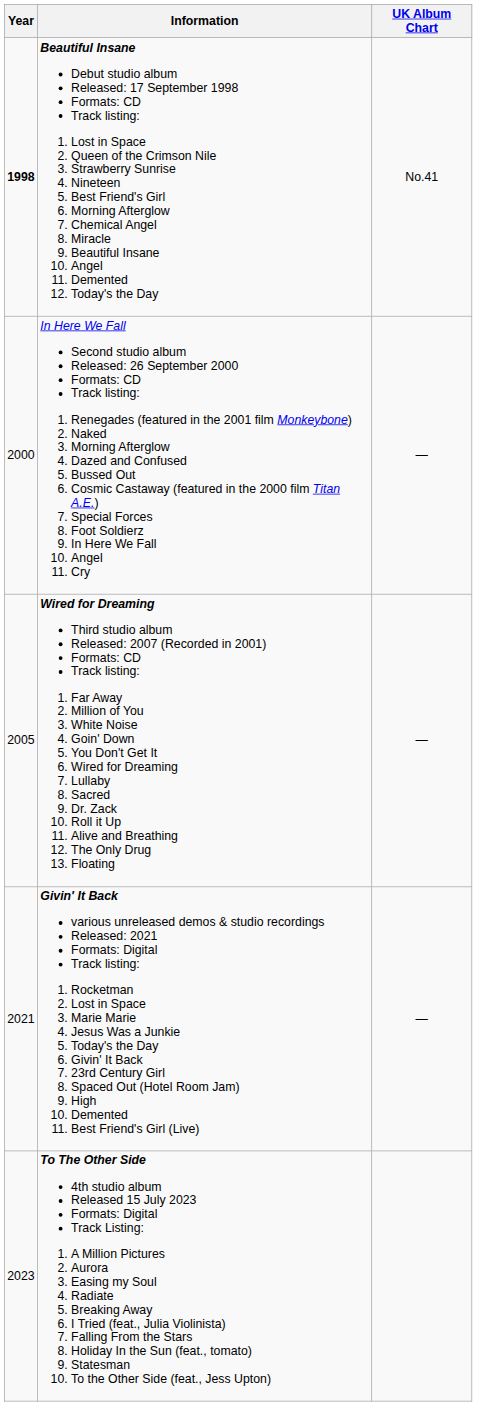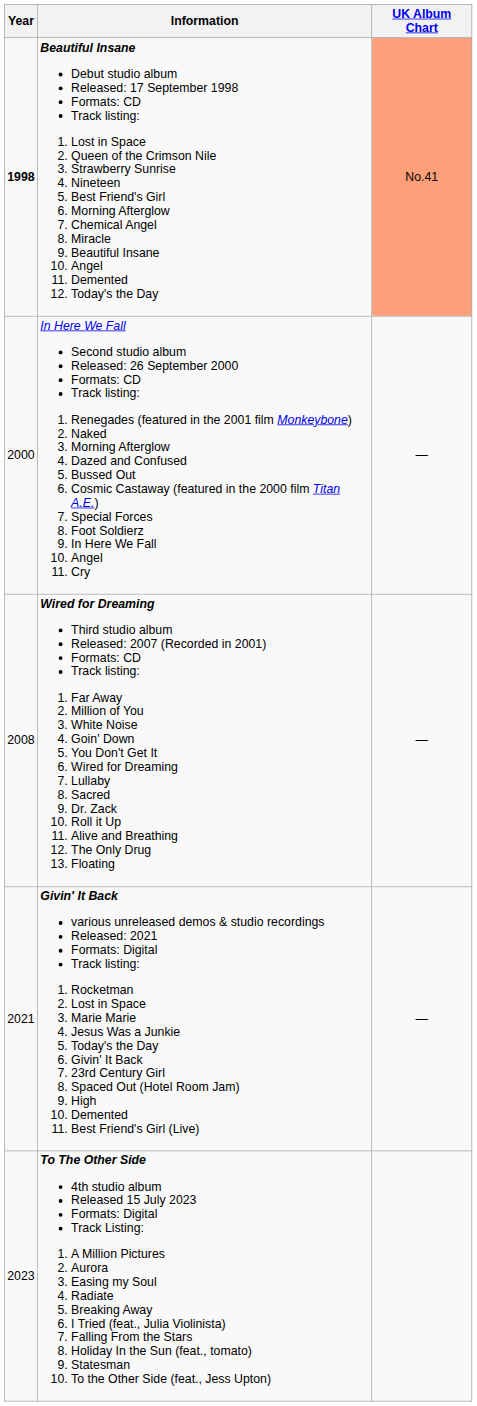row 2 | UK Album Chart: no background -> lightsalmon background
row 4 | Year: 2005 -> 2008
